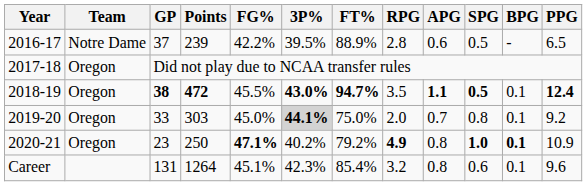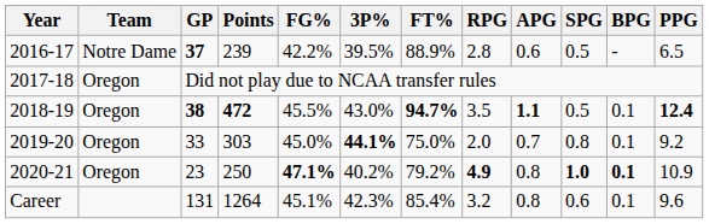2016-17 | GP: normal -> bold
2018-19 | 3P%: bold -> normal
2018-19 | SPG: bold -> normal
2019-20 | 3P%: lightgrey background -> no background
